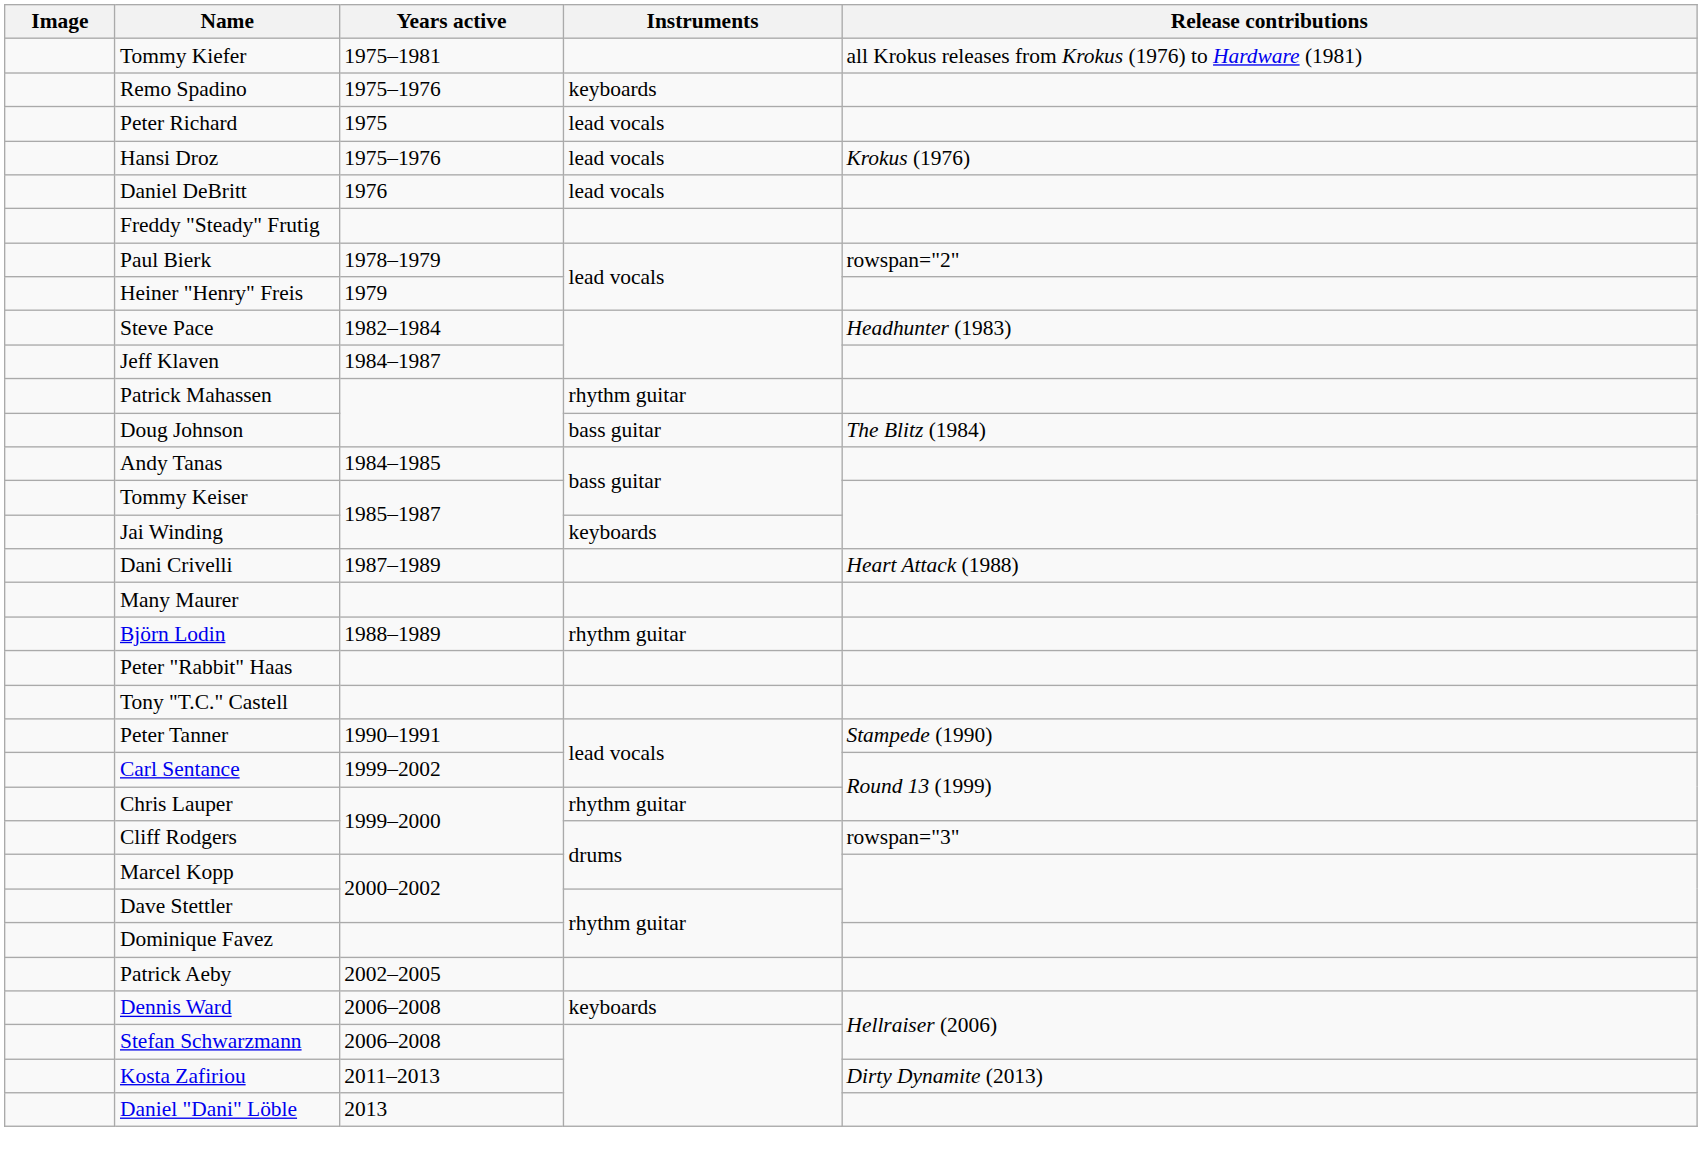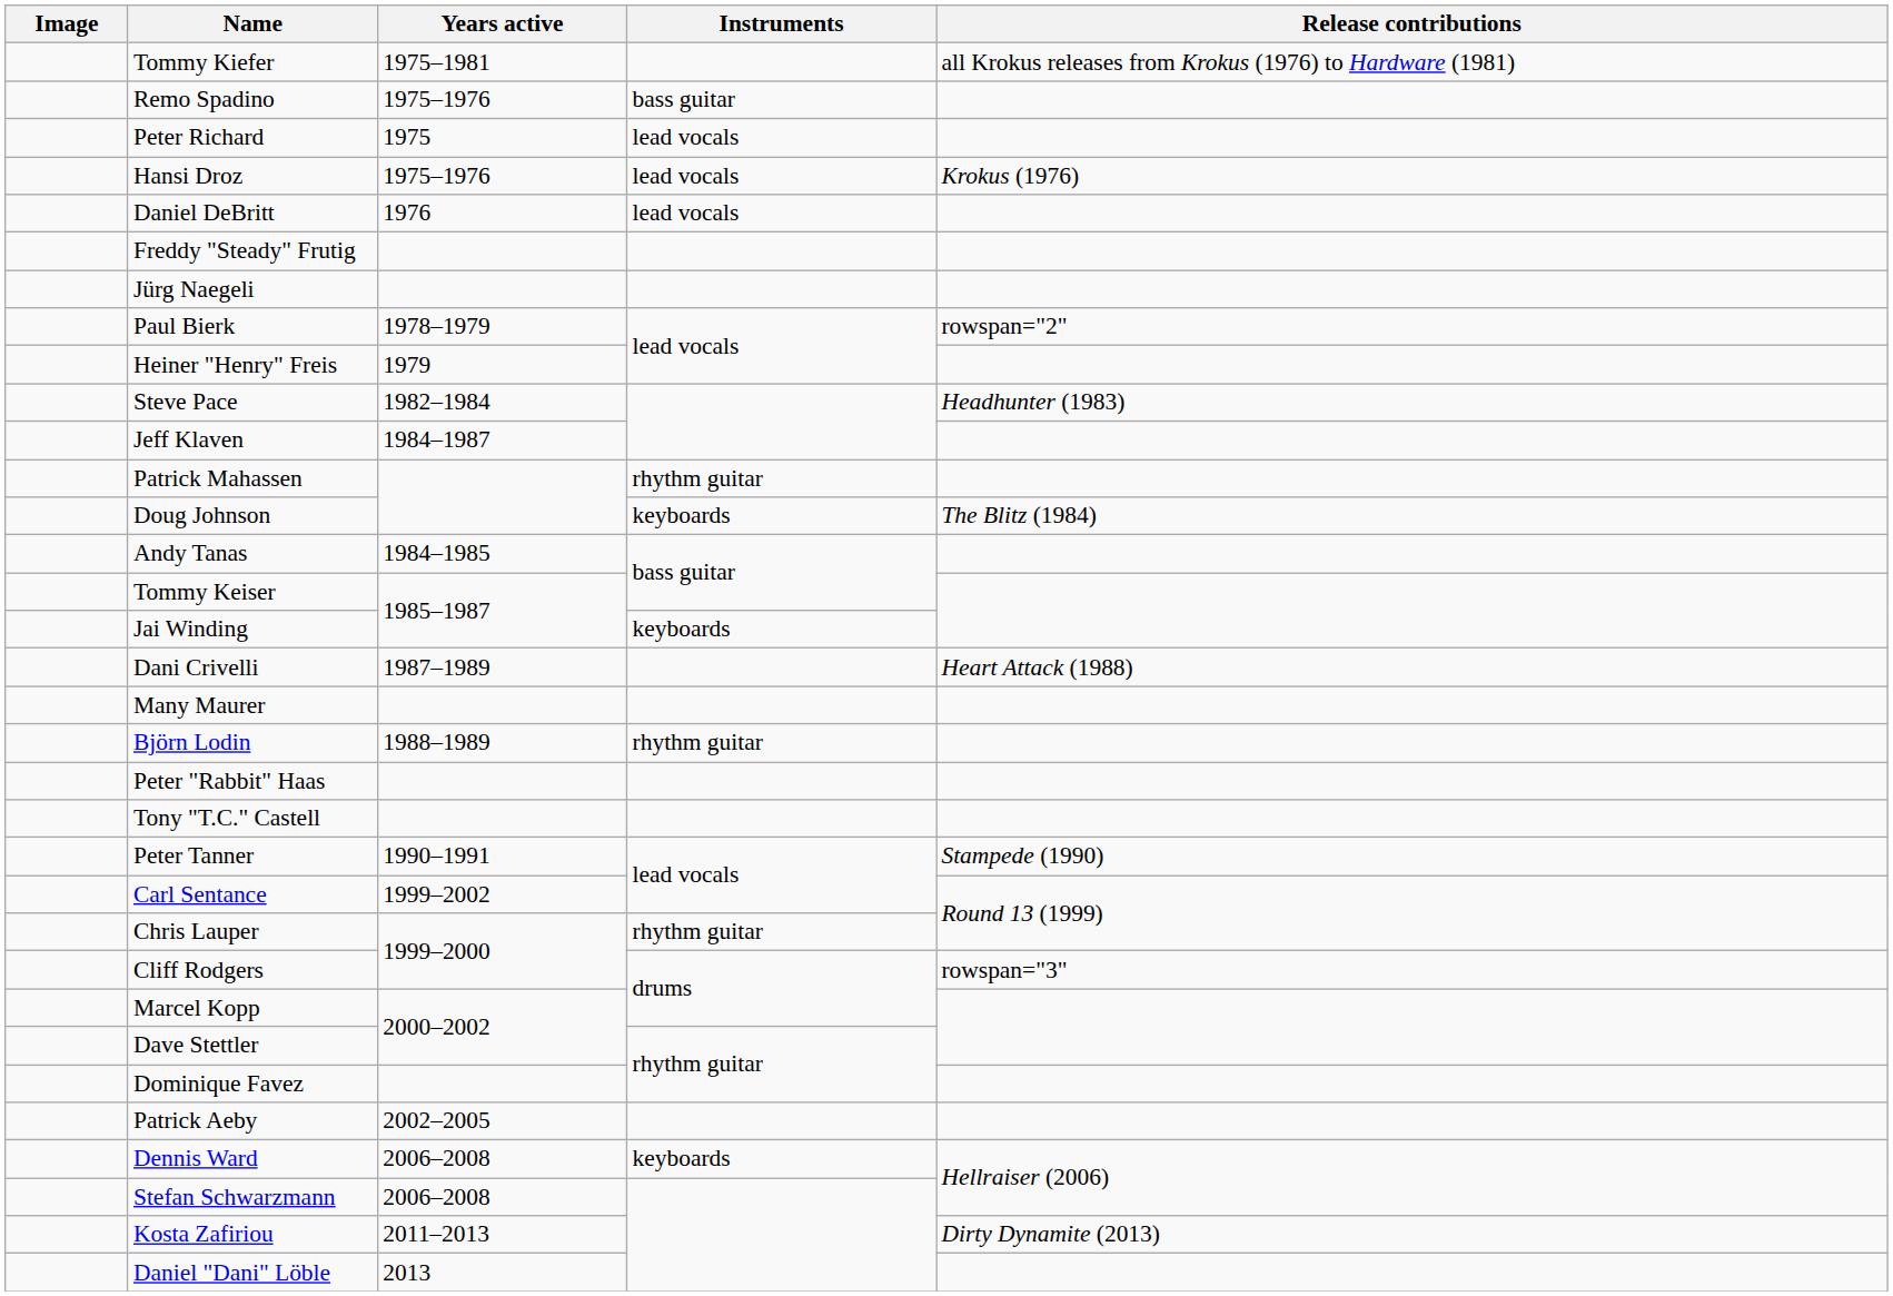Remo Spadino | Instruments: keyboards -> bass guitar
+ row: Jürg Naegeli
Doug Johnson | Instruments: bass guitar -> keyboards
